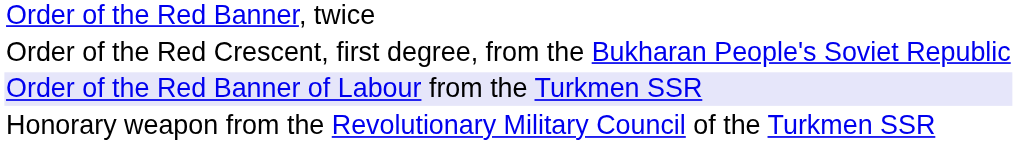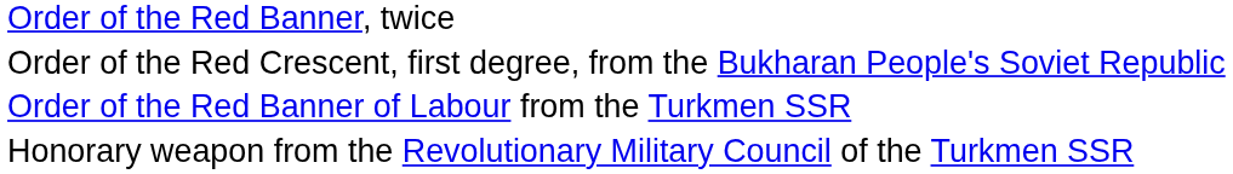row 3 | column 1: lavender background -> no background
